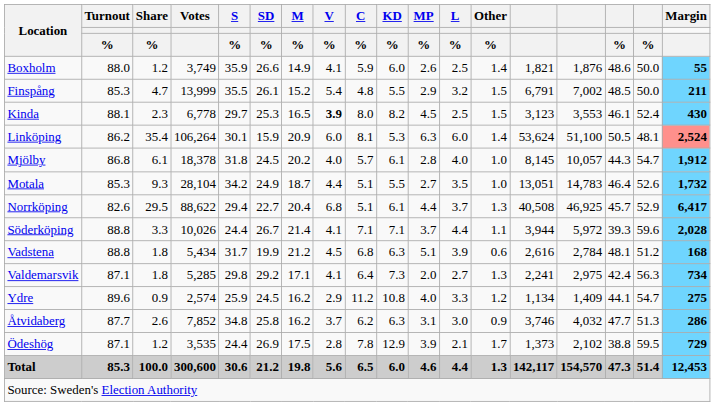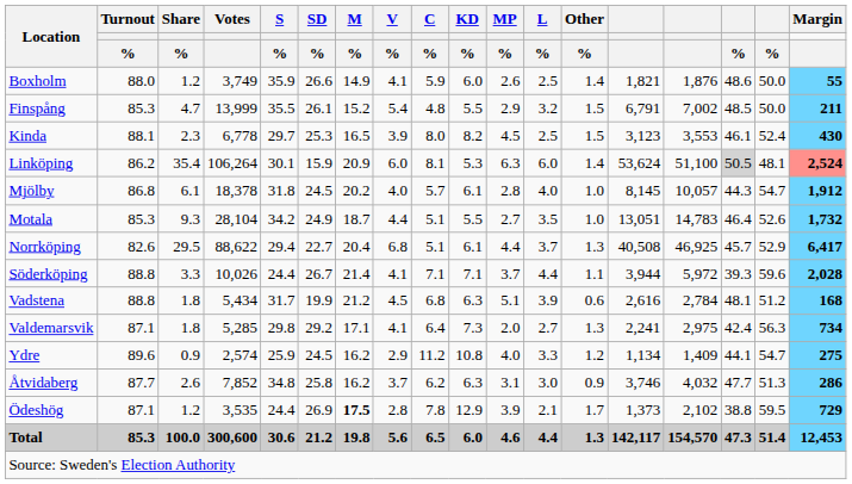Kinda | V / %: bold -> normal
Linköping | column 16: no background -> lightgrey background
Ödeshög | M / %: normal -> bold
